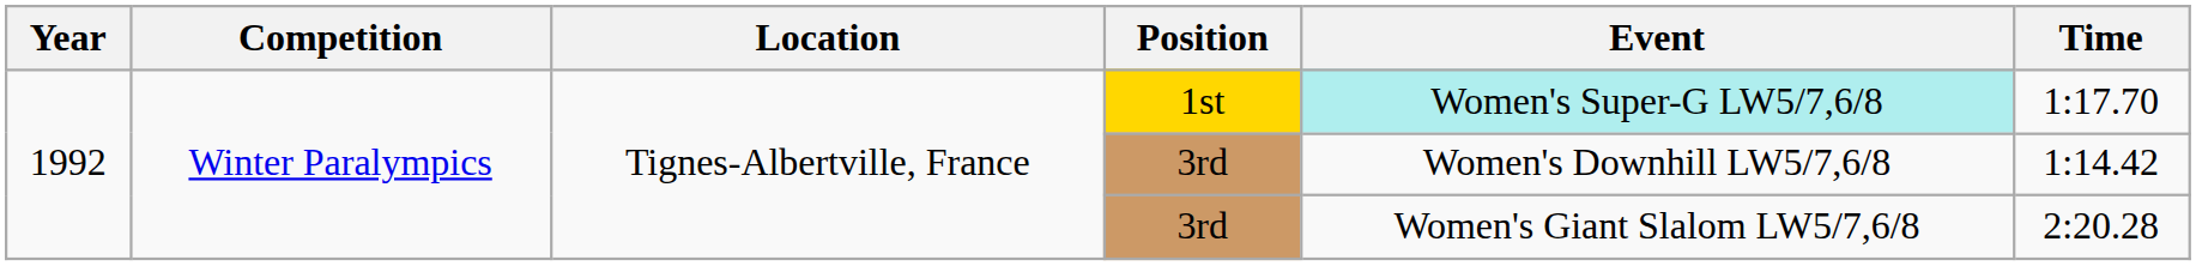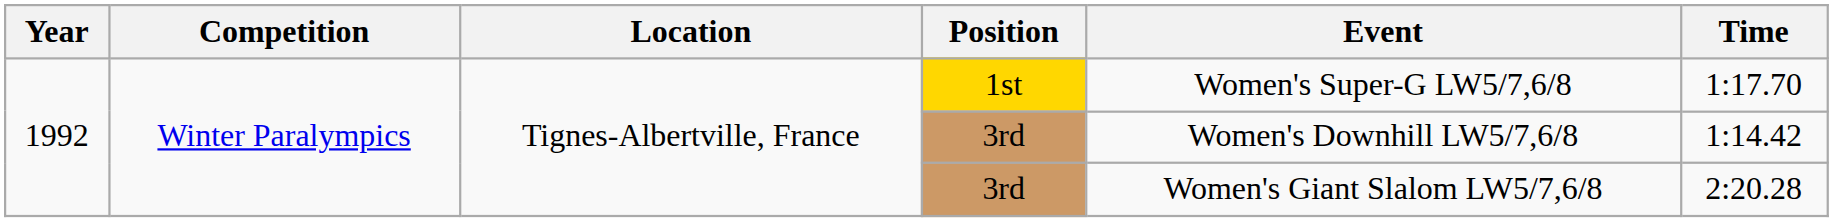1st | Event: paleturquoise background -> no background
